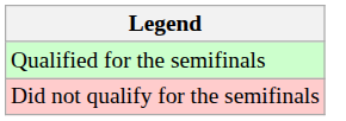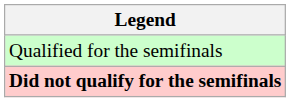row 3 | column 1: normal -> bold
